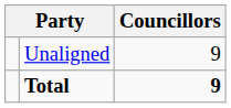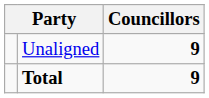Unaligned | Councillors: normal -> bold
